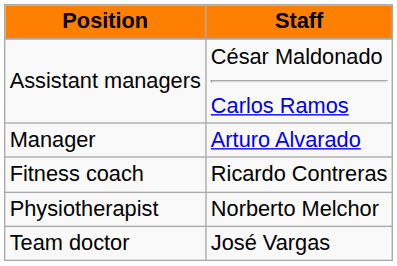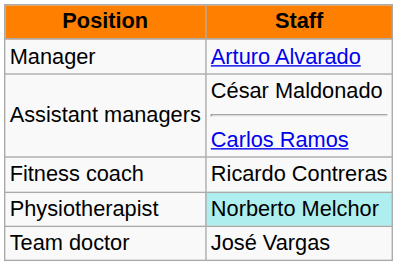rows swapped: Manager <-> Assistant managers
Physiotherapist | Staff: no background -> paleturquoise background
